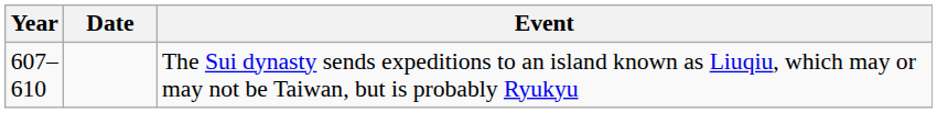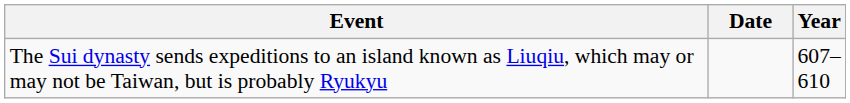columns swapped: Year <-> Event
